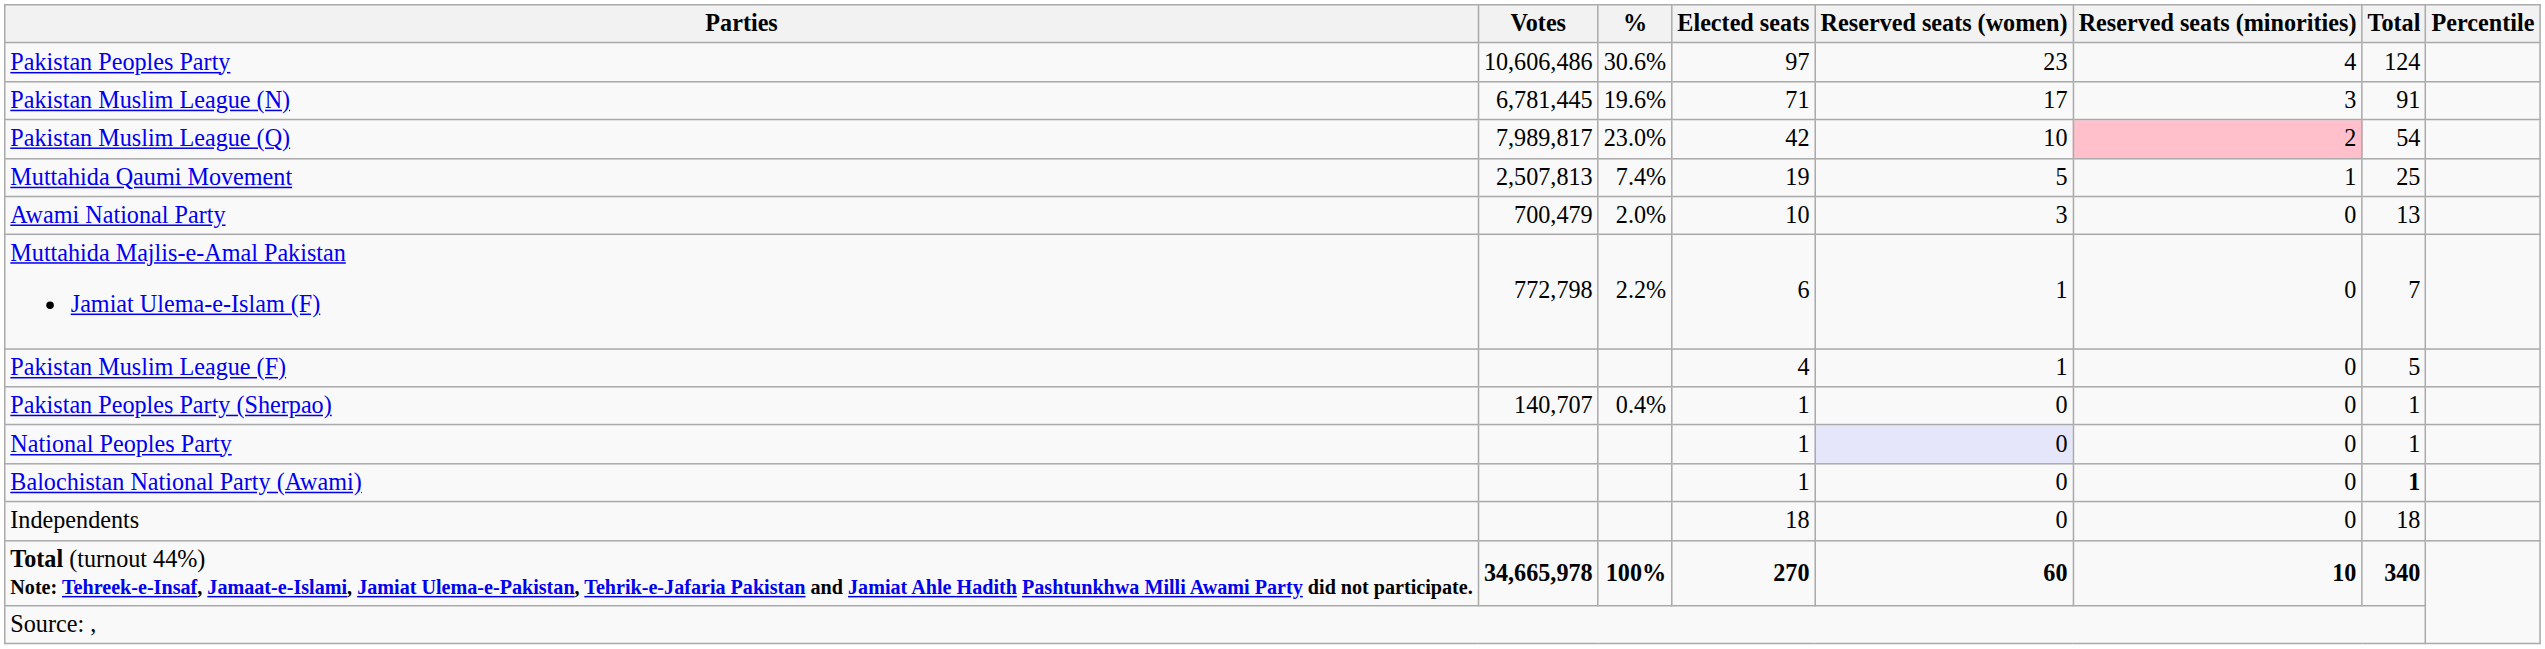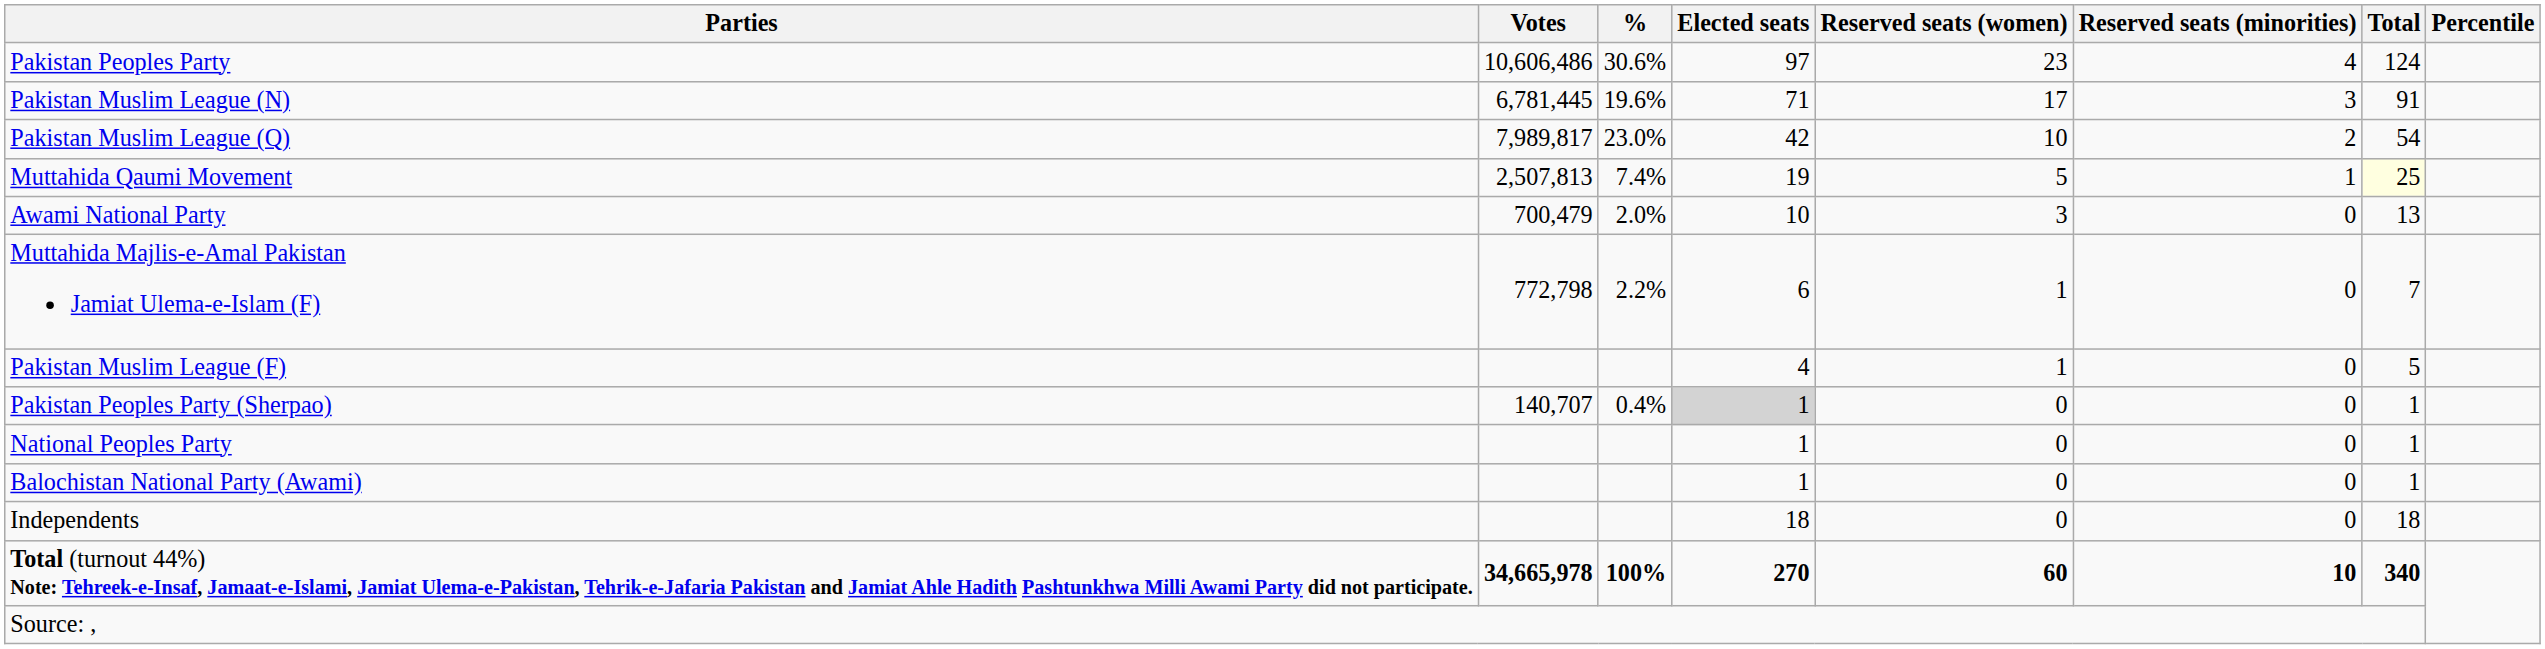Pakistan Muslim League (Q) | Reserved seats (minorities): pink background -> no background
Muttahida Qaumi Movement | Total: no background -> lightyellow background
Pakistan Peoples Party (Sherpao) | Elected seats: no background -> lightgrey background
National Peoples Party | Reserved seats (women): lavender background -> no background
Balochistan National Party (Awami) | Total: bold -> normal
